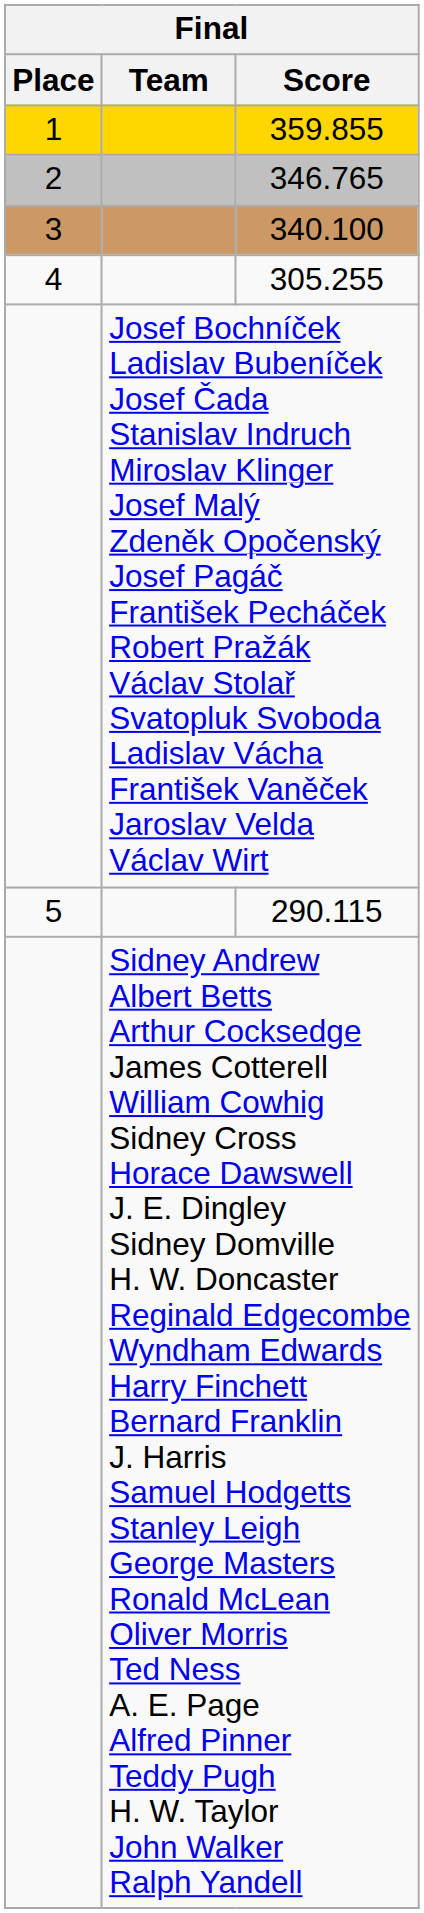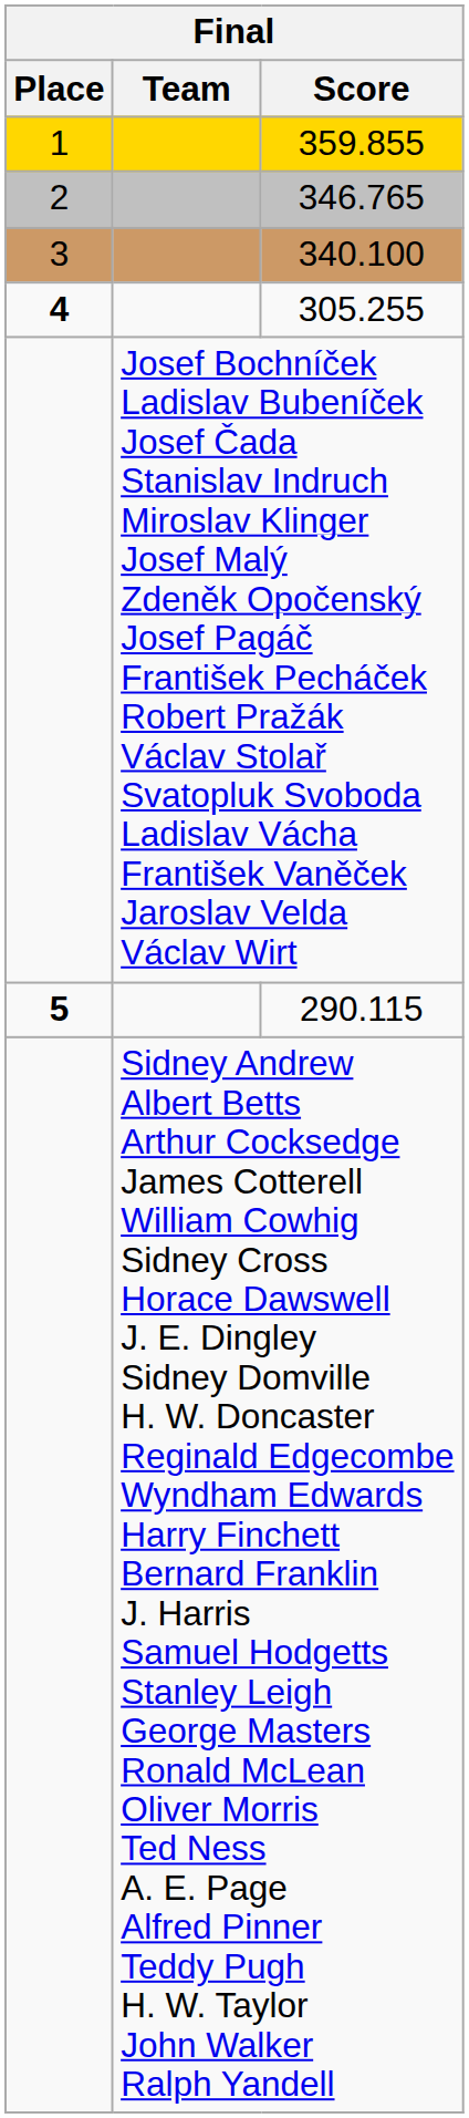305.255 | Place: normal -> bold
290.115 | Place: normal -> bold
